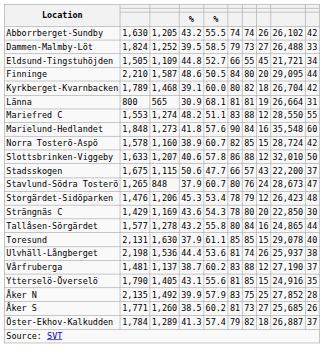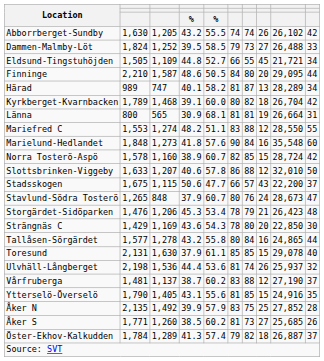+ row: Härad | 989 | 747 | 40.1 | 58.2 | 81 | 87 | 13 | 28,289 | 34
Storgärdet-Sidöparken | column 8: 12 -> 21
Ulvhäll-Långberget | column 10: 38 -> 32
